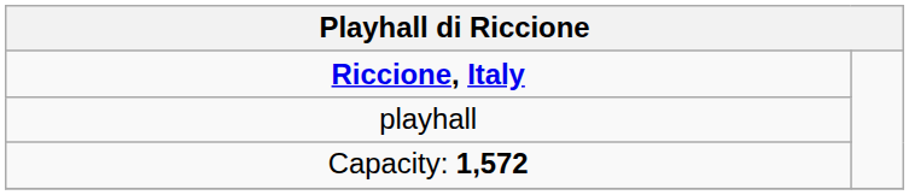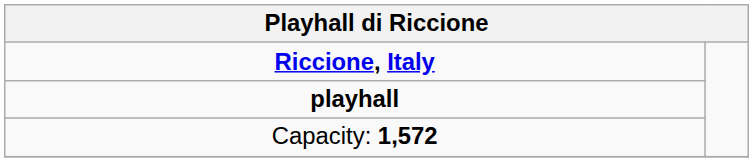playhall | Riccione, Italy: normal -> bold
